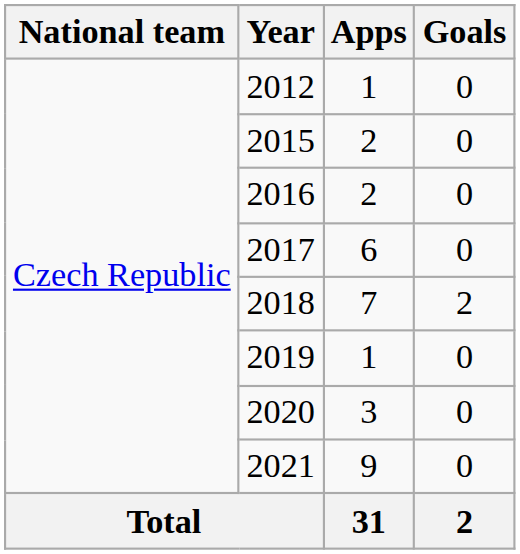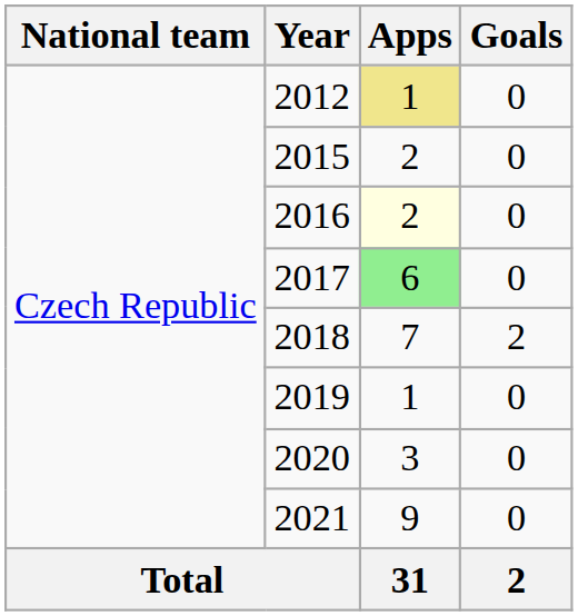2012 | Apps: no background -> khaki background
2016 | Apps: no background -> lightyellow background
2017 | Apps: no background -> lightgreen background
